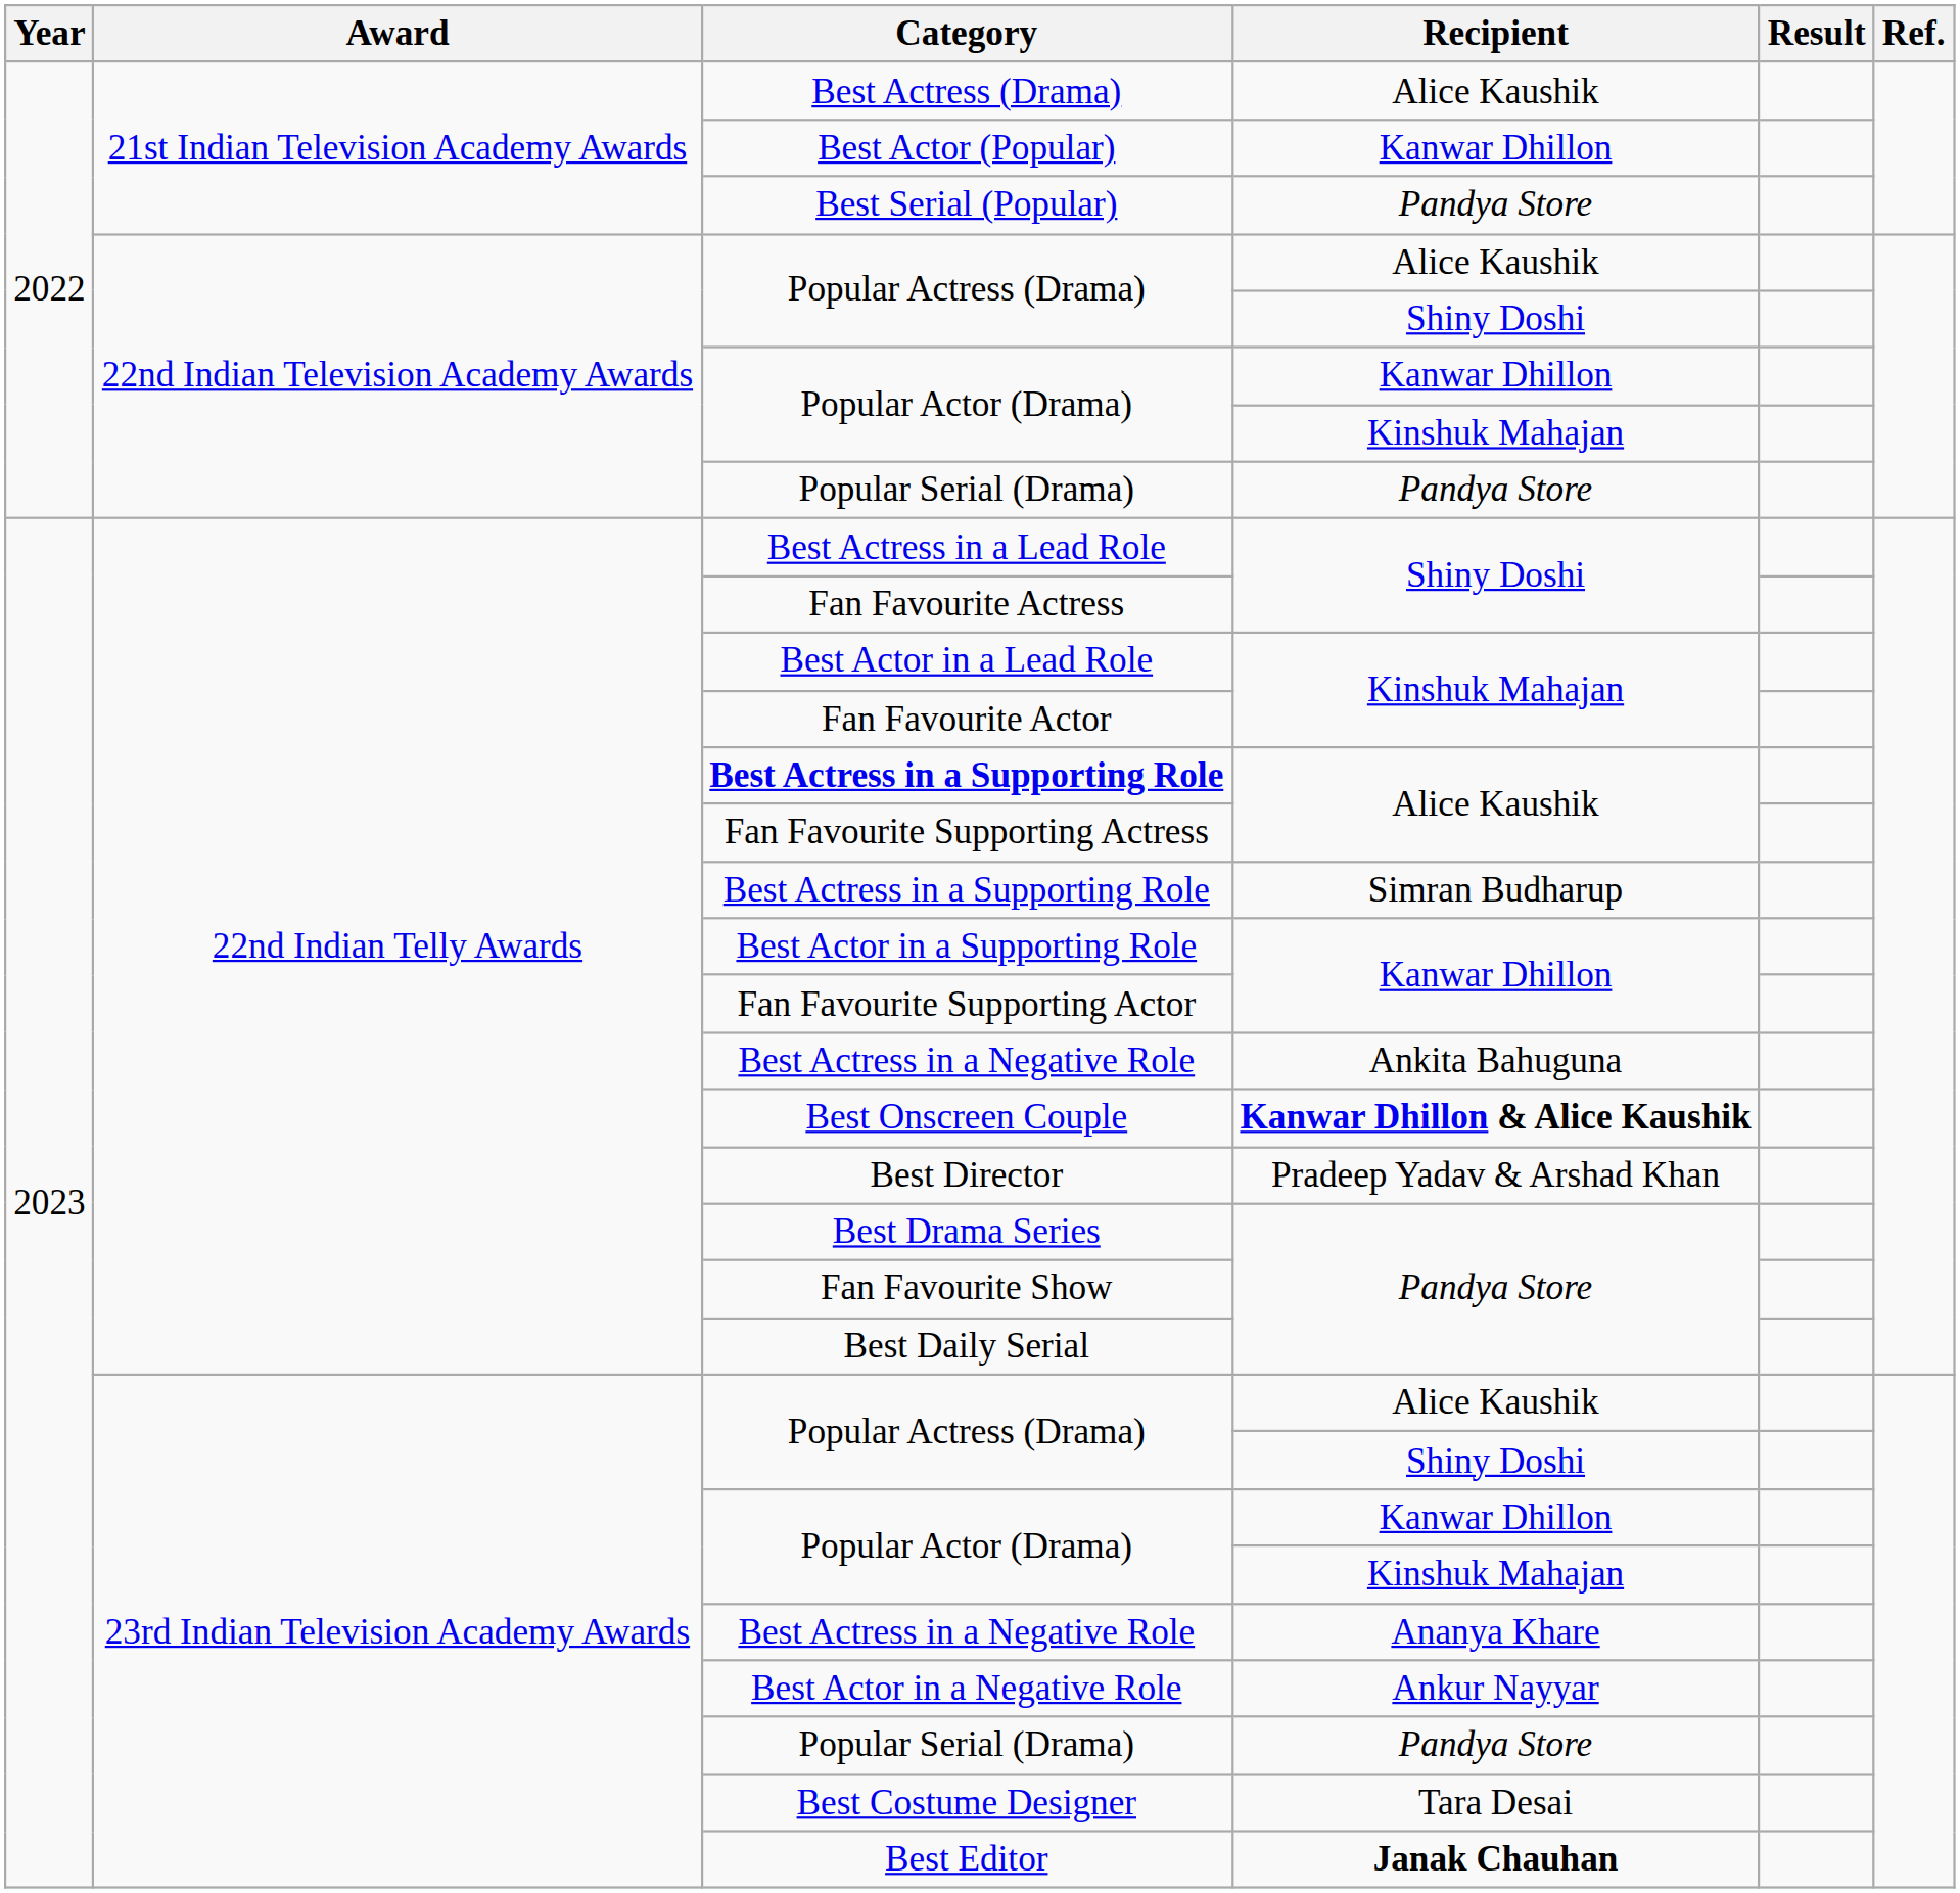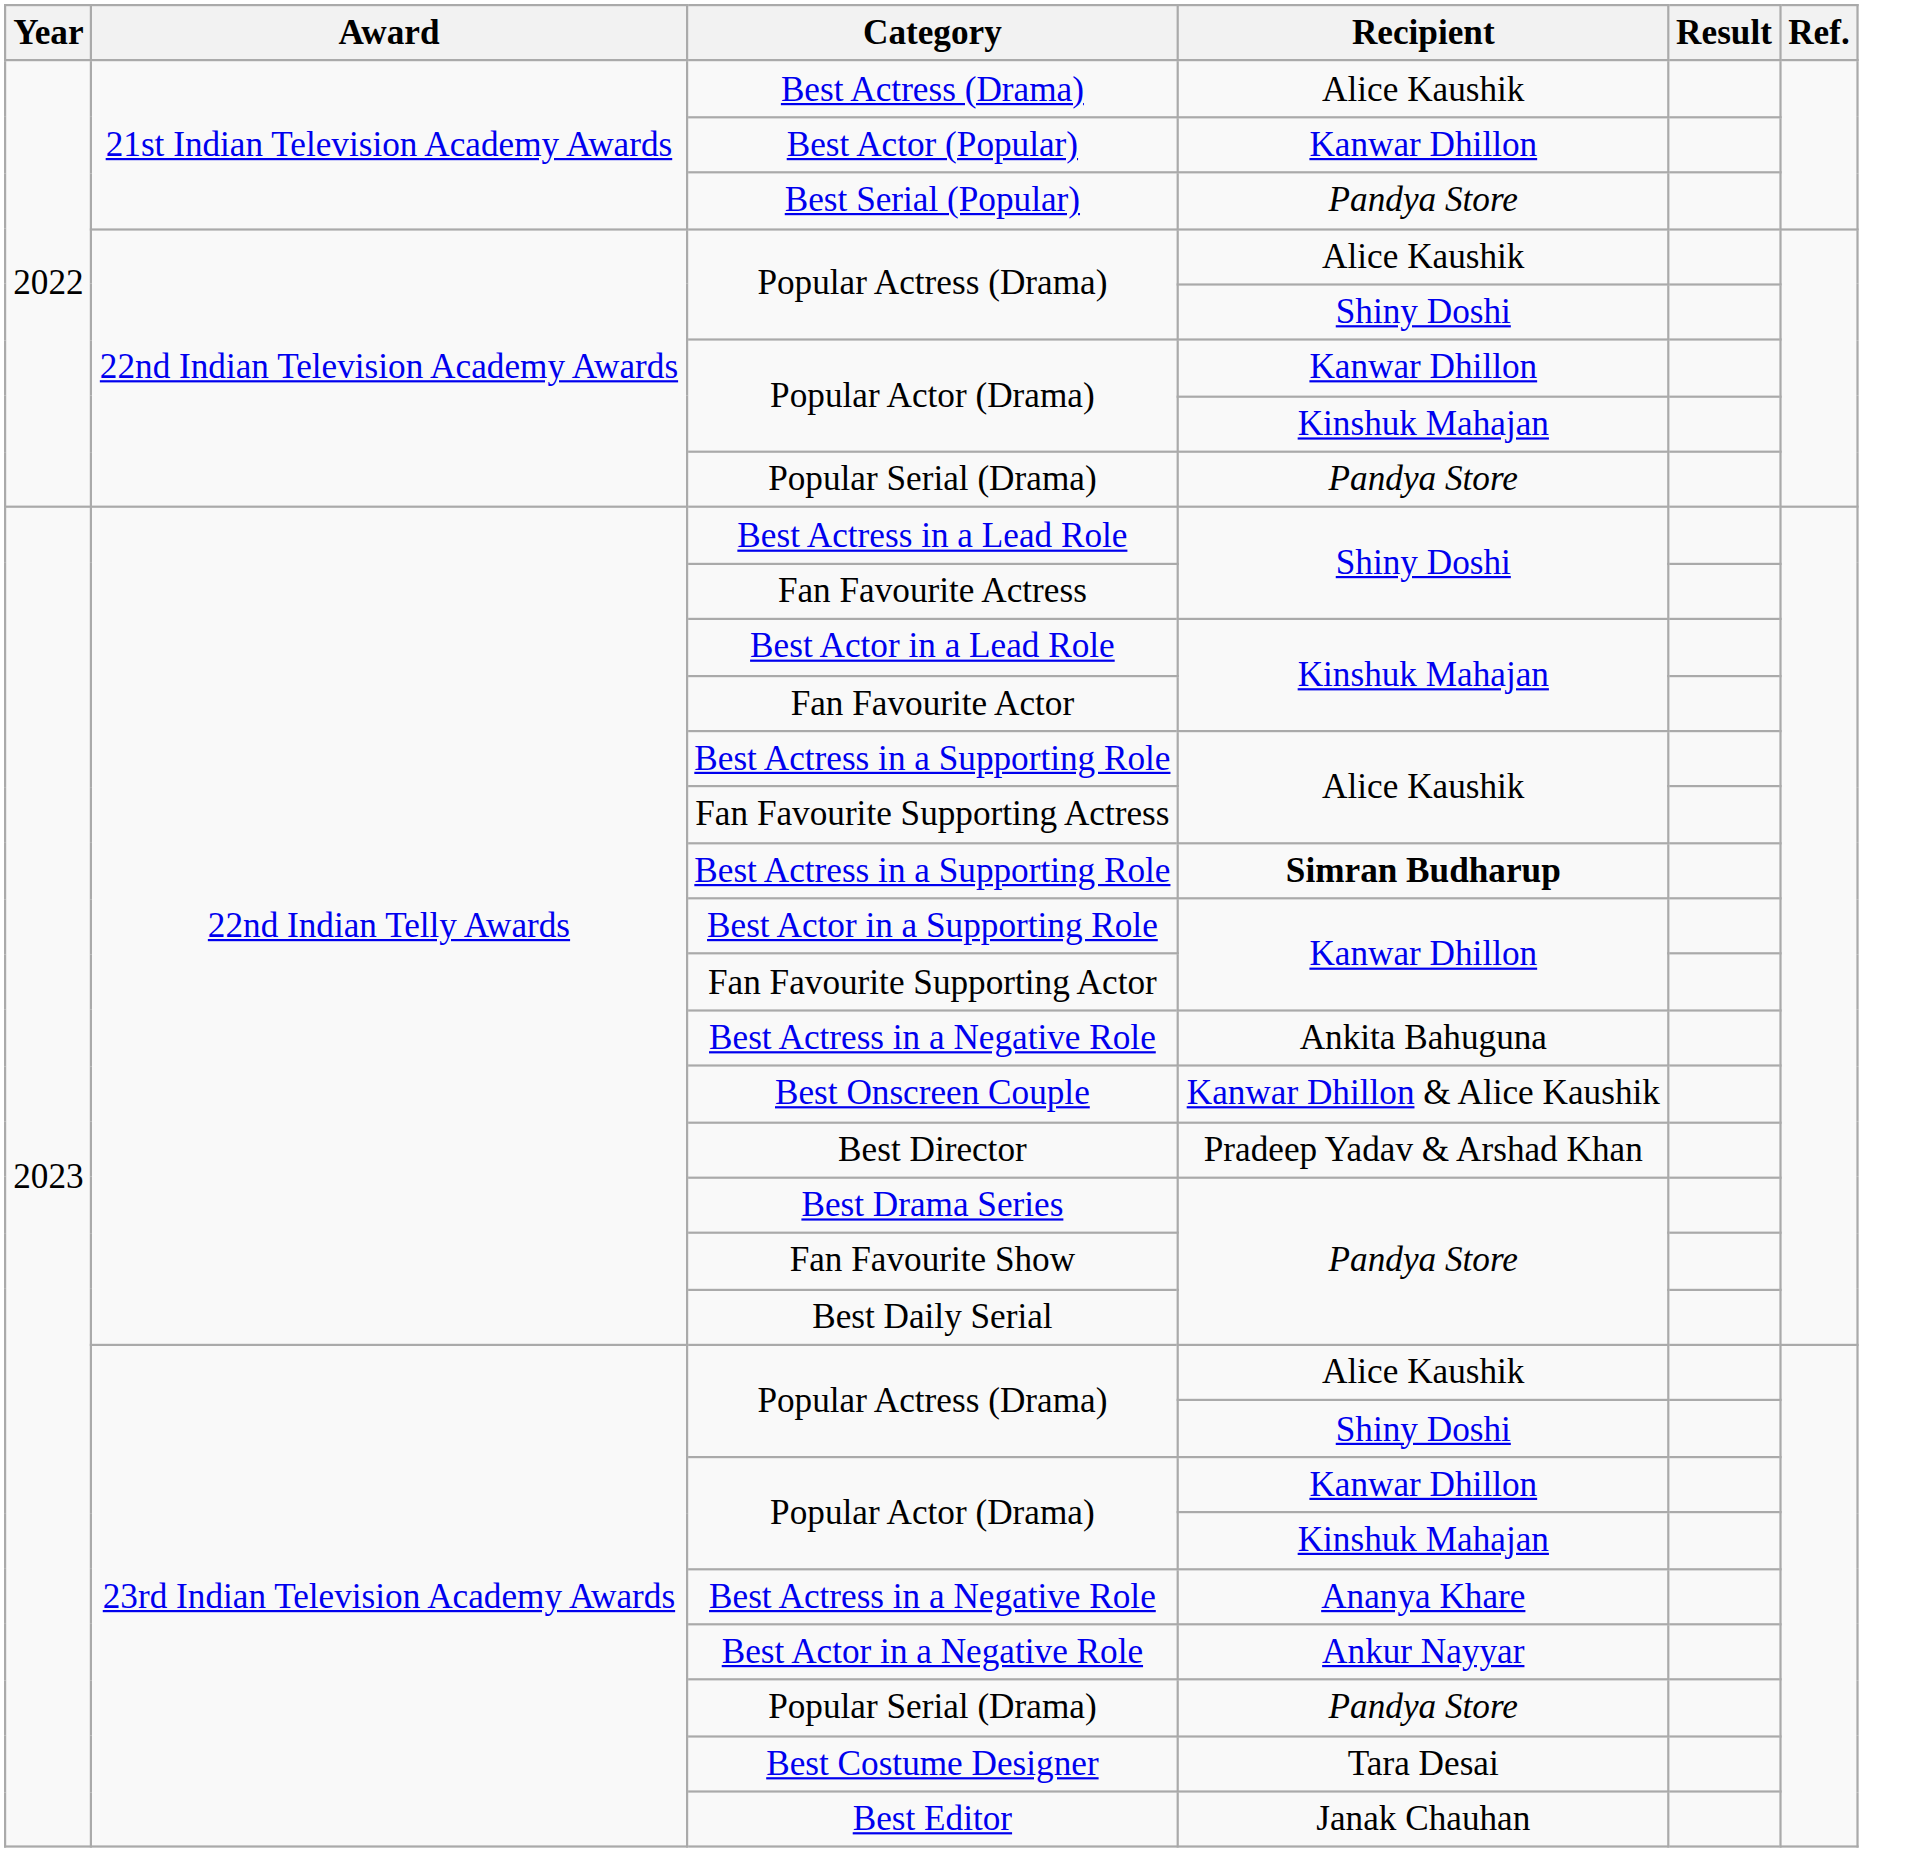Best Actress in a Supporting Role / Alice Kaushik | Category: bold -> normal
Best Actress in a Supporting Role / Simran Budharup | Recipient: normal -> bold
Best Onscreen Couple | Recipient: bold -> normal
Best Editor | Recipient: bold -> normal
